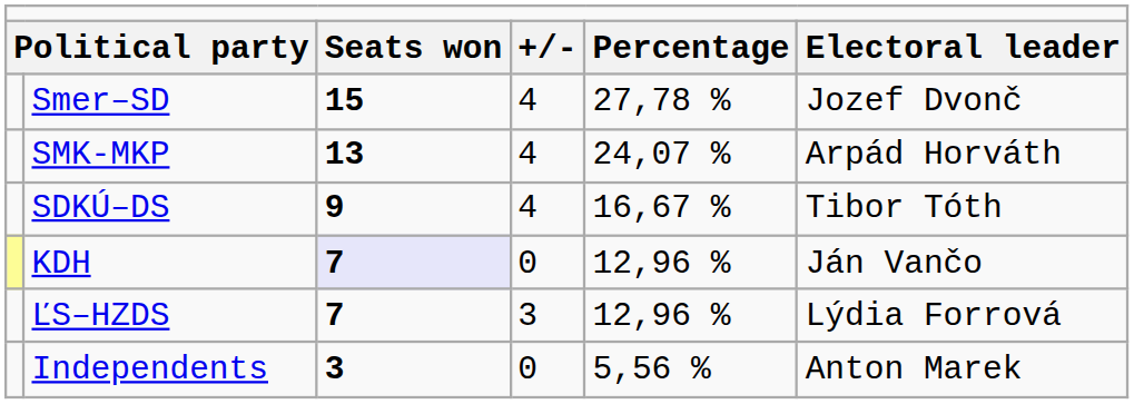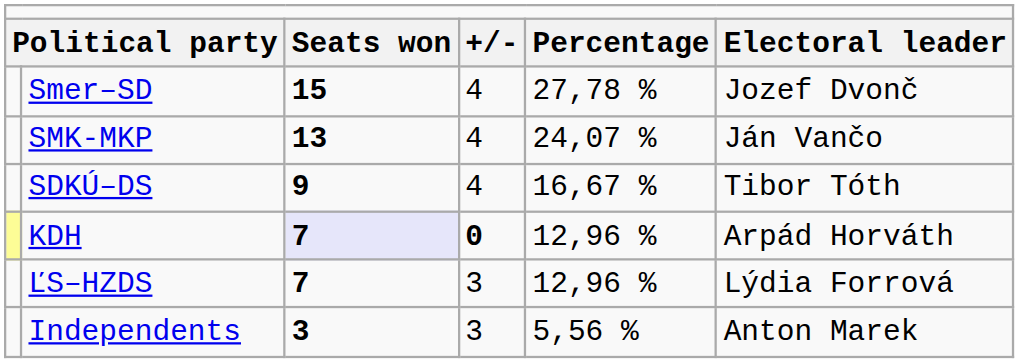SMK-MKP | column 6: Arpád Horváth -> Ján Vančo
KDH | column 4: normal -> bold
KDH | column 6: Ján Vančo -> Arpád Horváth
Independents | column 4: 0 -> 3
